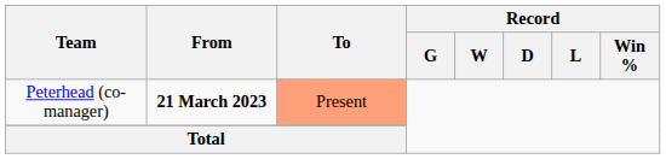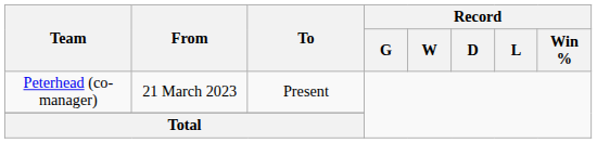Peterhead (co-manager) | From: bold -> normal
Peterhead (co-manager) | To: lightsalmon background -> no background
